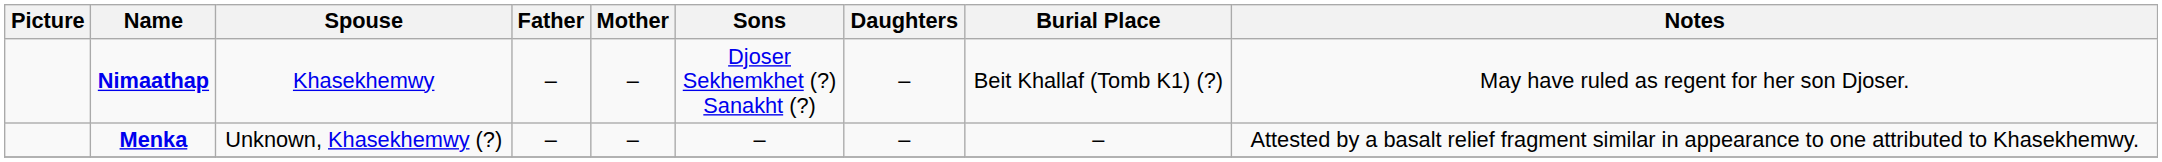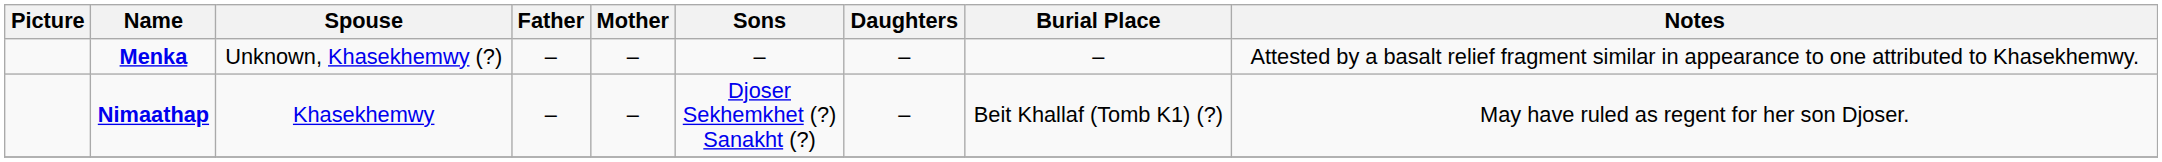rows swapped: Menka <-> Nimaathap
